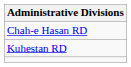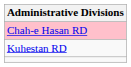row 2 | column 1: no background -> pink background
